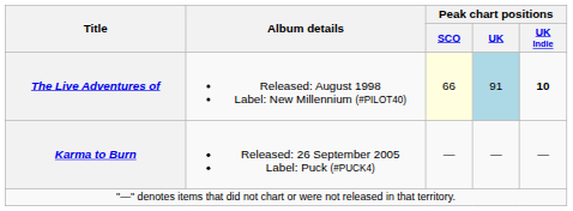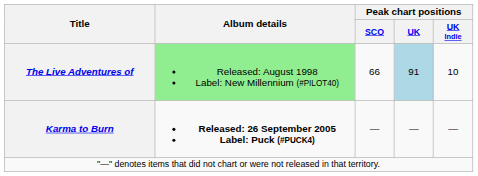The Live Adventures of | Album details: no background -> lightgreen background
The Live Adventures of | Peak chart positions / SCO: lightyellow background -> no background
The Live Adventures of | Peak chart positions / UK Indie: bold -> normal
Karma to Burn | Album details: normal -> bold
